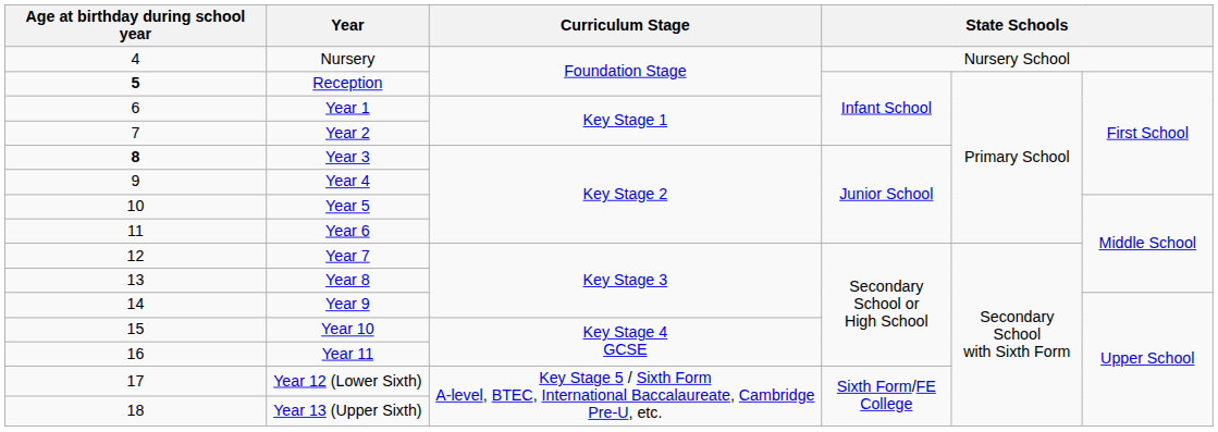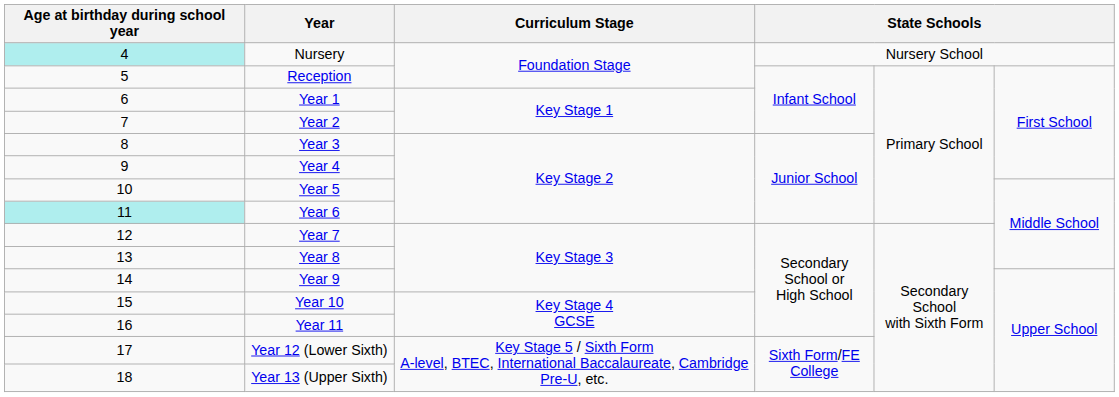Nursery | Age at birthday during school year: no background -> paleturquoise background
Reception | Age at birthday during school year: bold -> normal
Year 3 | Age at birthday during school year: bold -> normal
Year 6 | Age at birthday during school year: no background -> paleturquoise background
